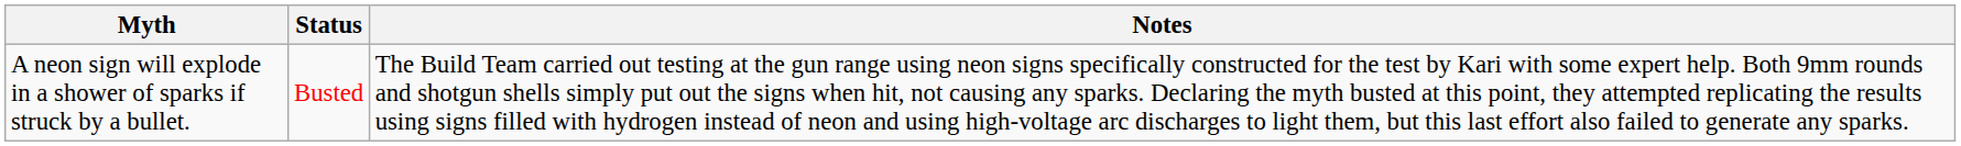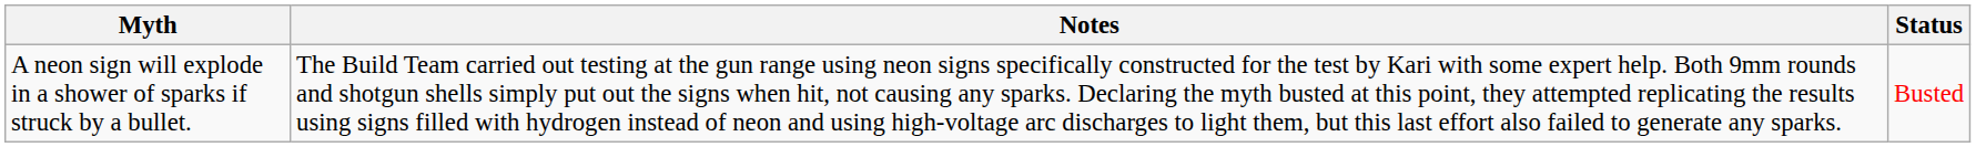columns swapped: Status <-> Notes
